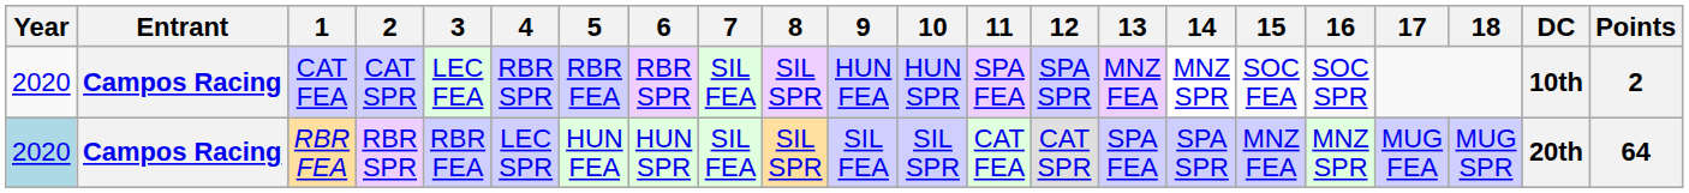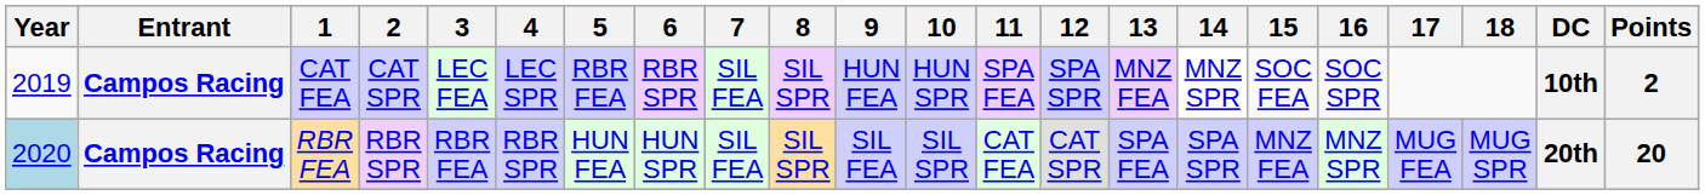row 2 | Year: 2020 -> 2019
row 2 | 4: RBR SPR -> LEC SPR
row 3 | 4: LEC SPR -> RBR SPR
row 3 | Points: 64 -> 20
